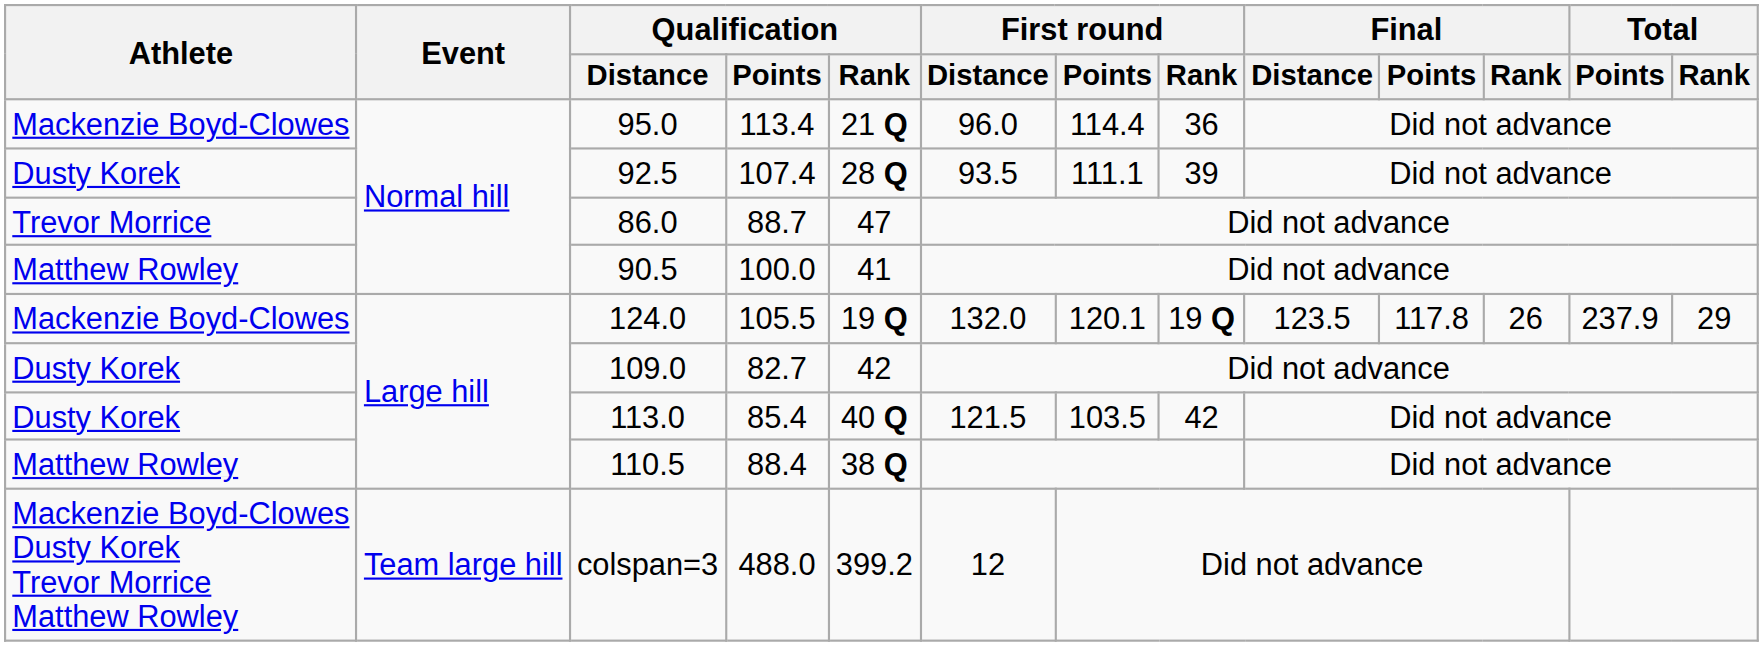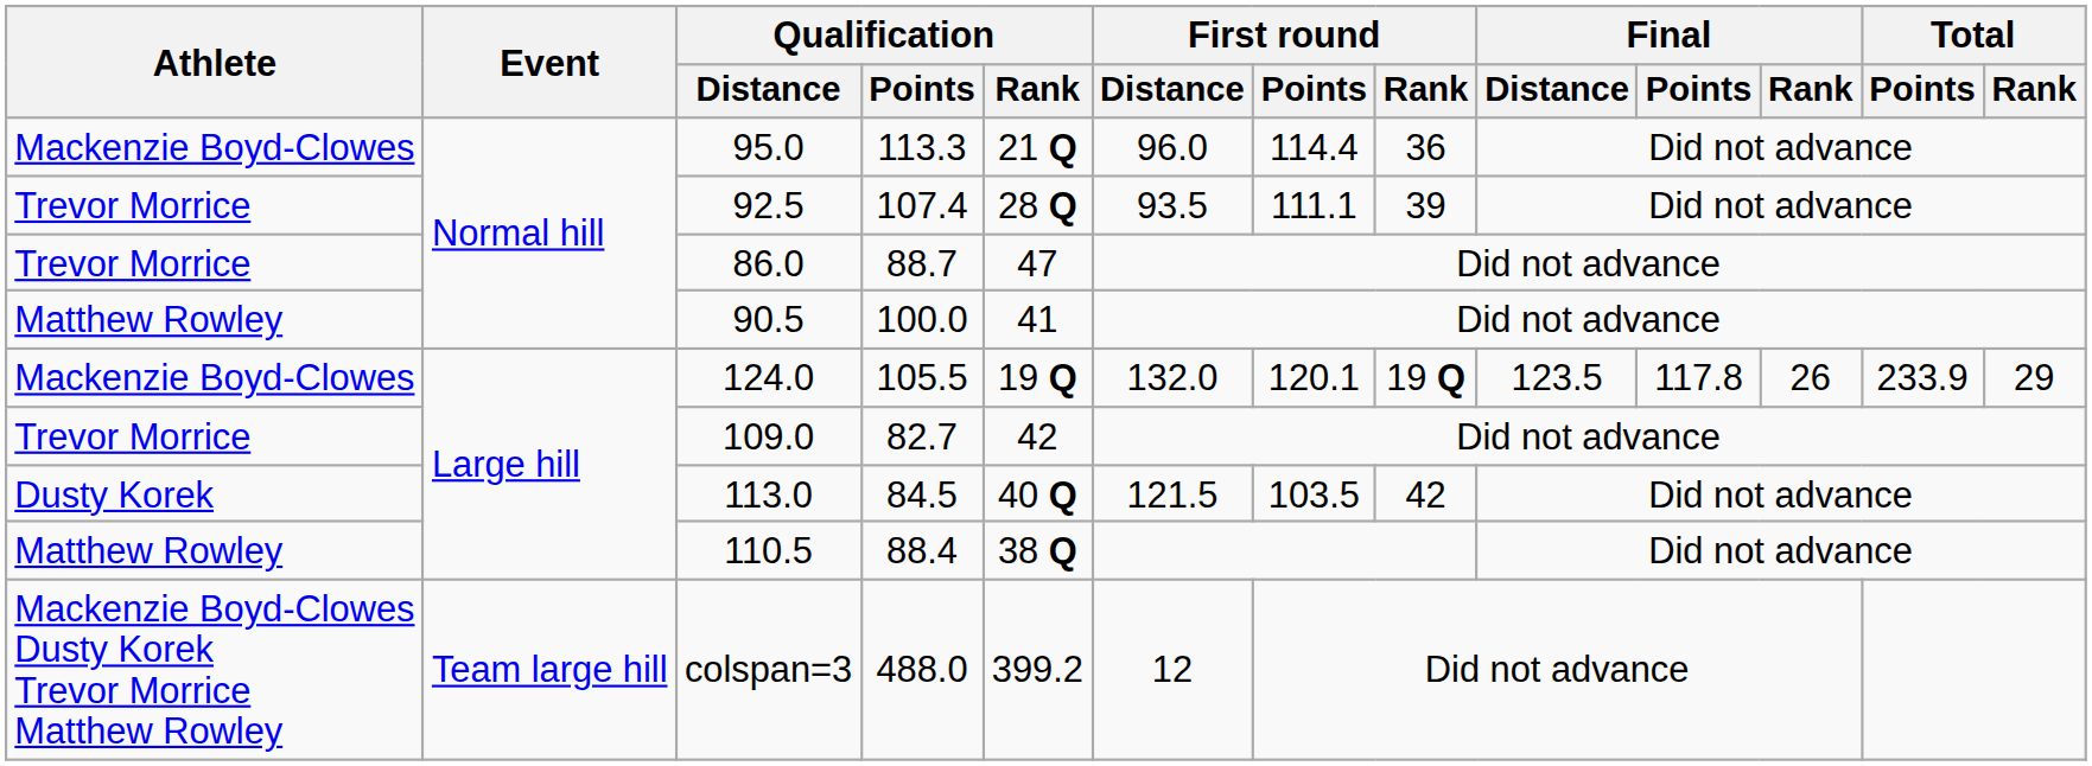95.0 | Qualification / Points: 113.4 -> 113.3
92.5 | Athlete: Dusty Korek -> Trevor Morrice
124.0 | Total / Points: 237.9 -> 233.9
109.0 | Athlete: Dusty Korek -> Trevor Morrice
113.0 | Qualification / Points: 85.4 -> 84.5
